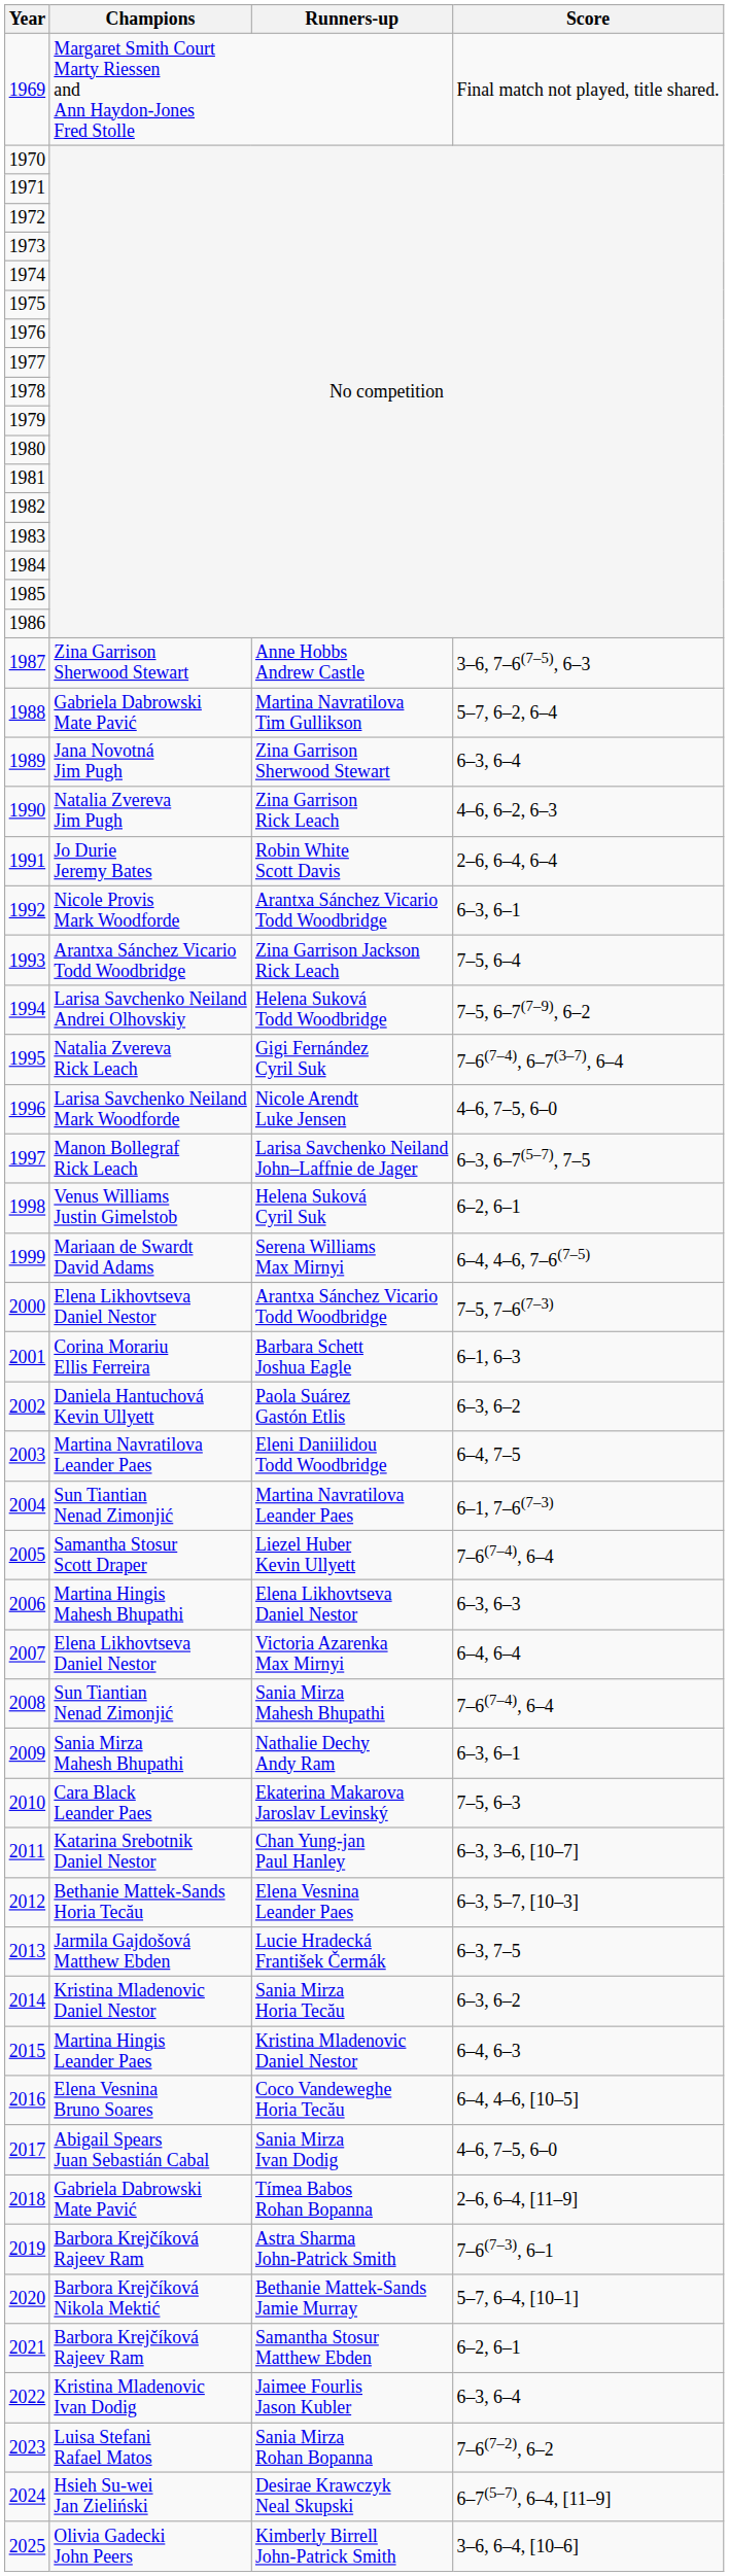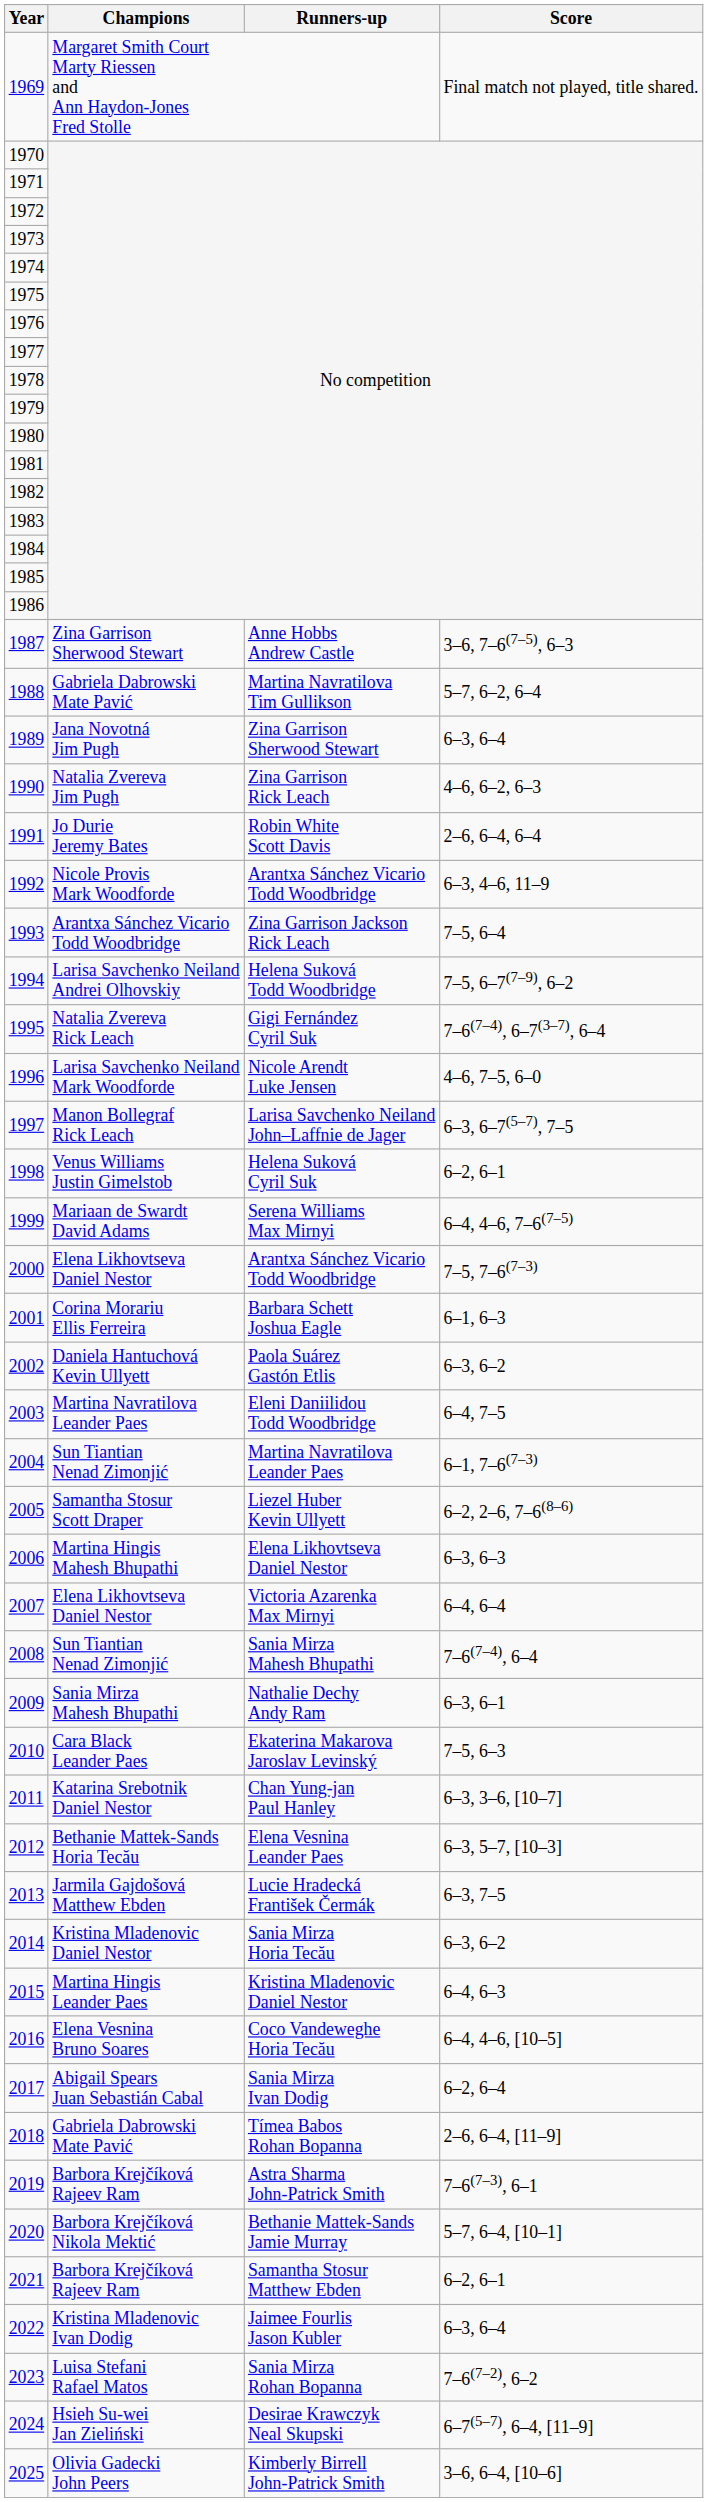1992 | Score: 6–3, 6–1 -> 6–3, 4–6, 11–9
2005 | Score: 7–6(7–4), 6–4 -> 6–2, 2–6, 7–6(8–6)
2017 | Score: 4–6, 7–5, 6–0 -> 6–2, 6–4
